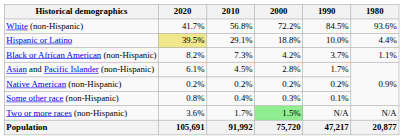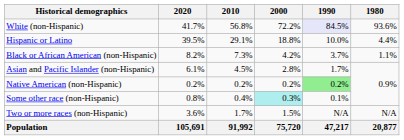White (non-Hispanic) | 1990: no background -> lavender background
Hispanic or Latino | 2020: khaki background -> no background
Native American (non-Hispanic) | 1990: no background -> lightgreen background
Some other race (non-Hispanic) | 2000: no background -> paleturquoise background
Two or more races (non-Hispanic) | 2000: lightgreen background -> no background
